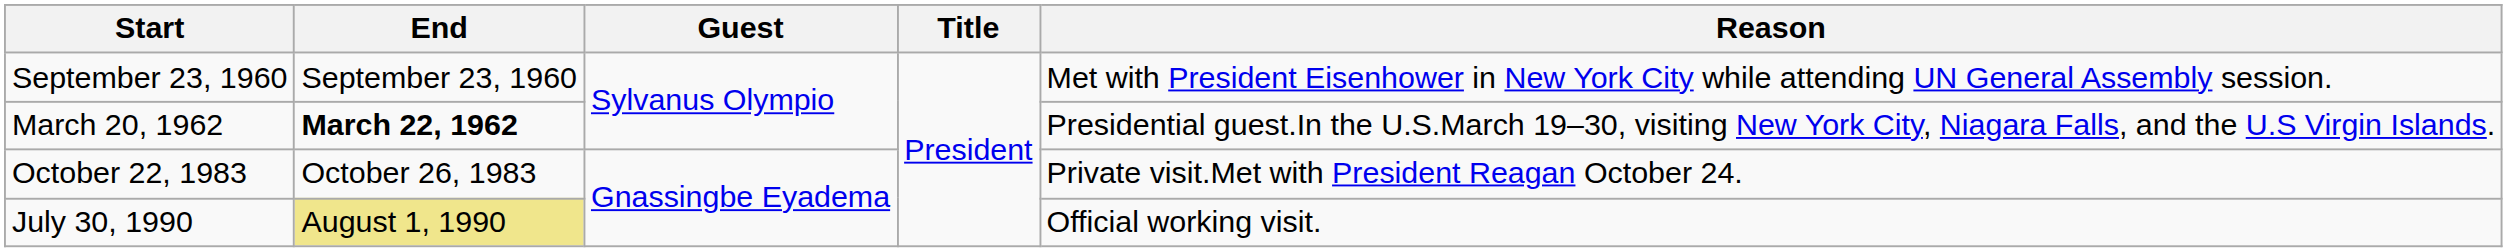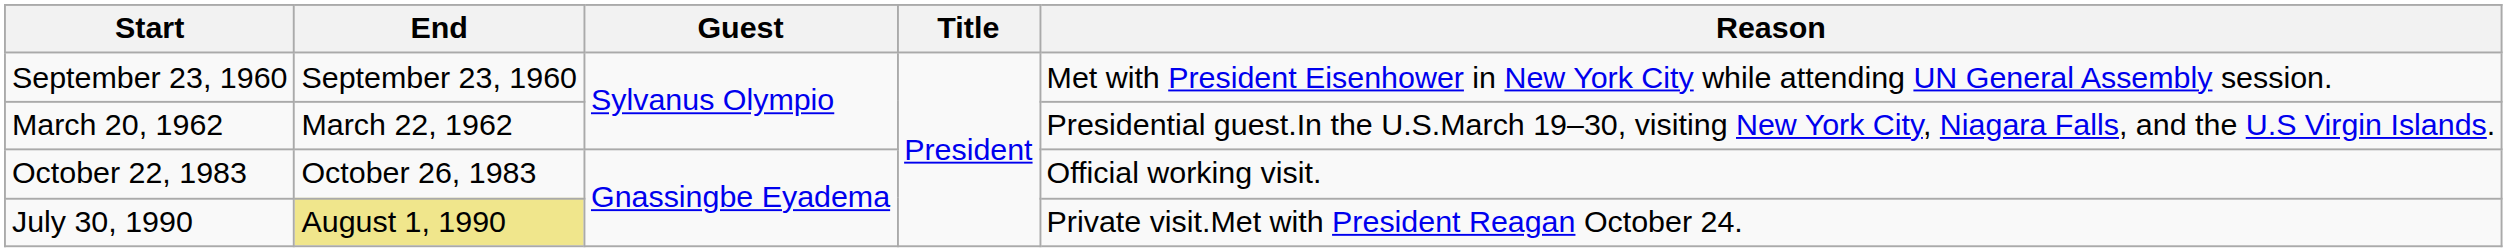March 20, 1962 | End: bold -> normal
October 22, 1983 | Reason: Private visit.Met with President Reagan October 24. -> Official working visit.
July 30, 1990 | Reason: Official working visit. -> Private visit.Met with President Reagan October 24.
